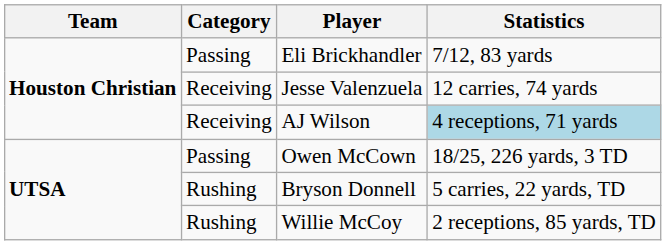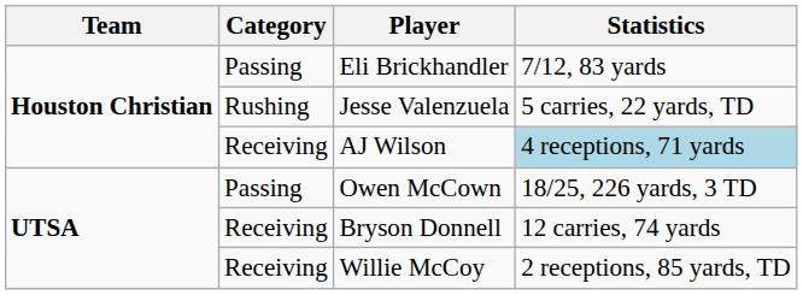Jesse Valenzuela | Category: Receiving -> Rushing
Jesse Valenzuela | Statistics: 12 carries, 74 yards -> 5 carries, 22 yards, TD
Bryson Donnell | Category: Rushing -> Receiving
Bryson Donnell | Statistics: 5 carries, 22 yards, TD -> 12 carries, 74 yards
Willie McCoy | Category: Rushing -> Receiving
